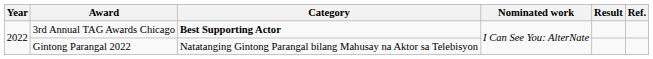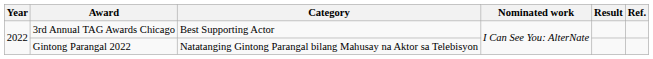3rd Annual TAG Awards Chicago | Category: bold -> normal
